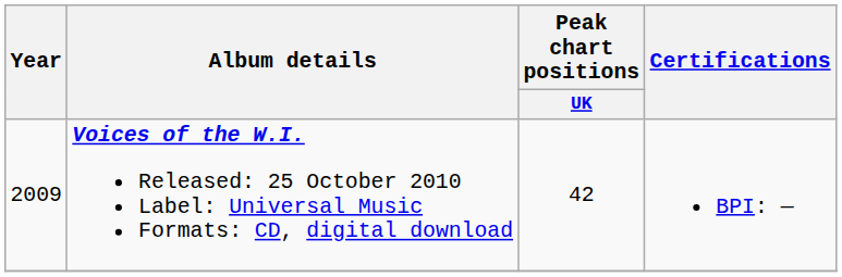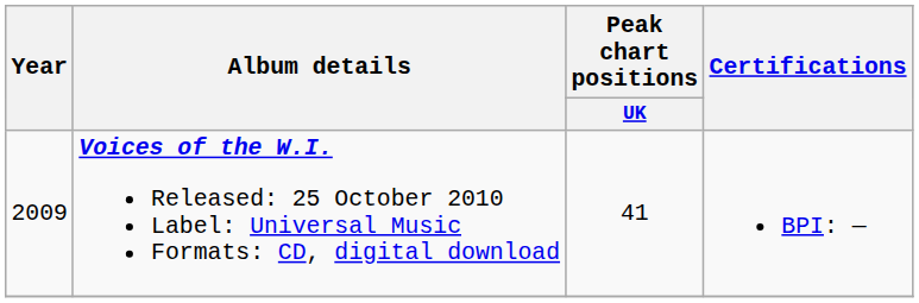row 3 | Peak chart positions / UK: 42 -> 41
